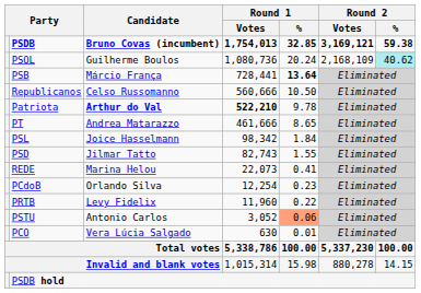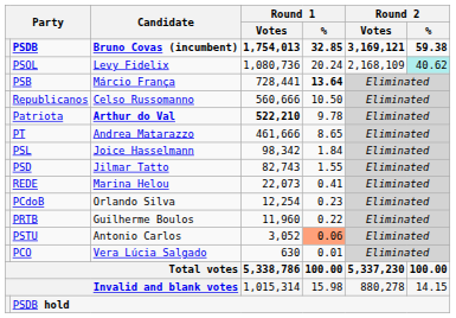PSOL | Candidate: Guilherme Boulos -> Levy Fidelix
PRTB | Candidate: Levy Fidelix -> Guilherme Boulos
